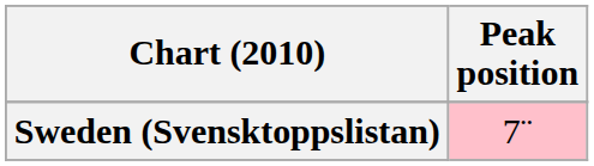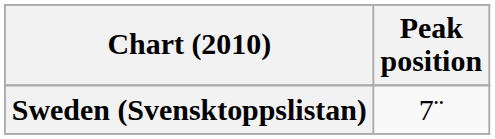Sweden (Svensktoppslistan) | Peak position: pink background -> no background
